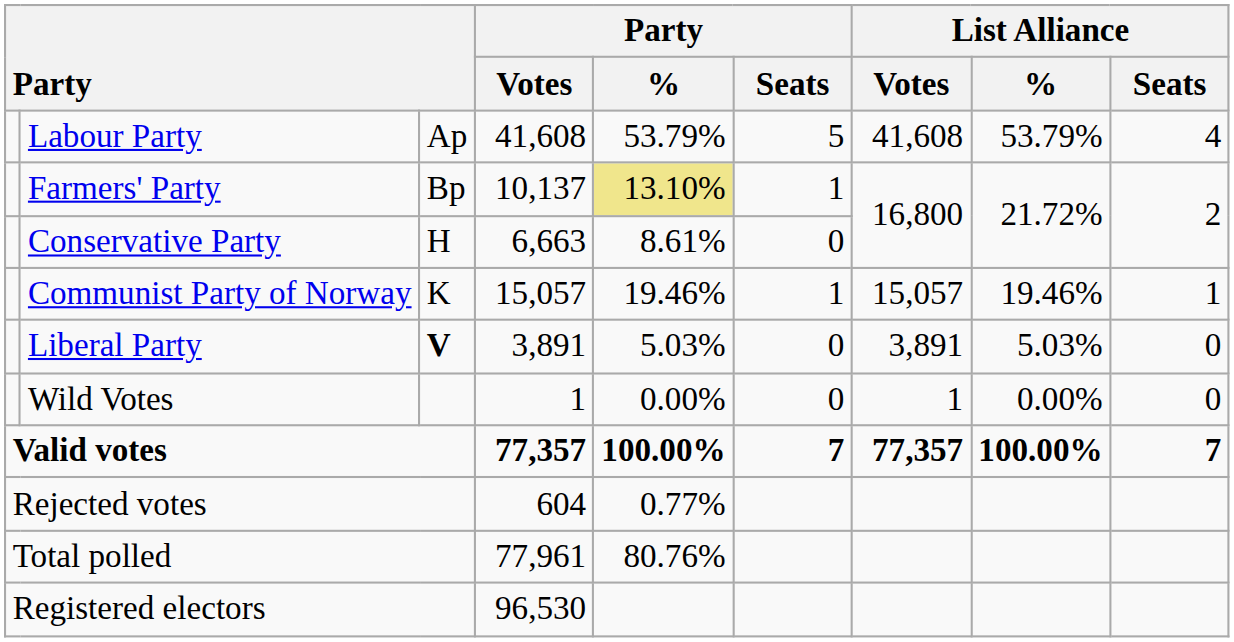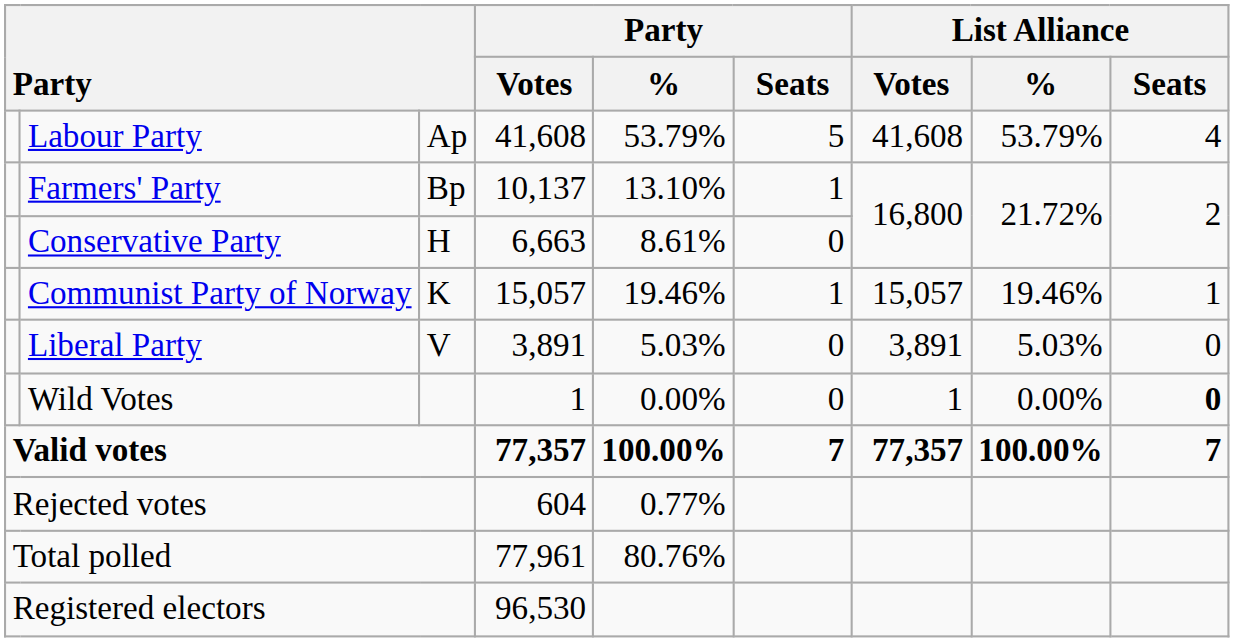Farmers' Party | Party / %: khaki background -> no background
Liberal Party | column 3: bold -> normal
Wild Votes | List Alliance / Seats: normal -> bold
